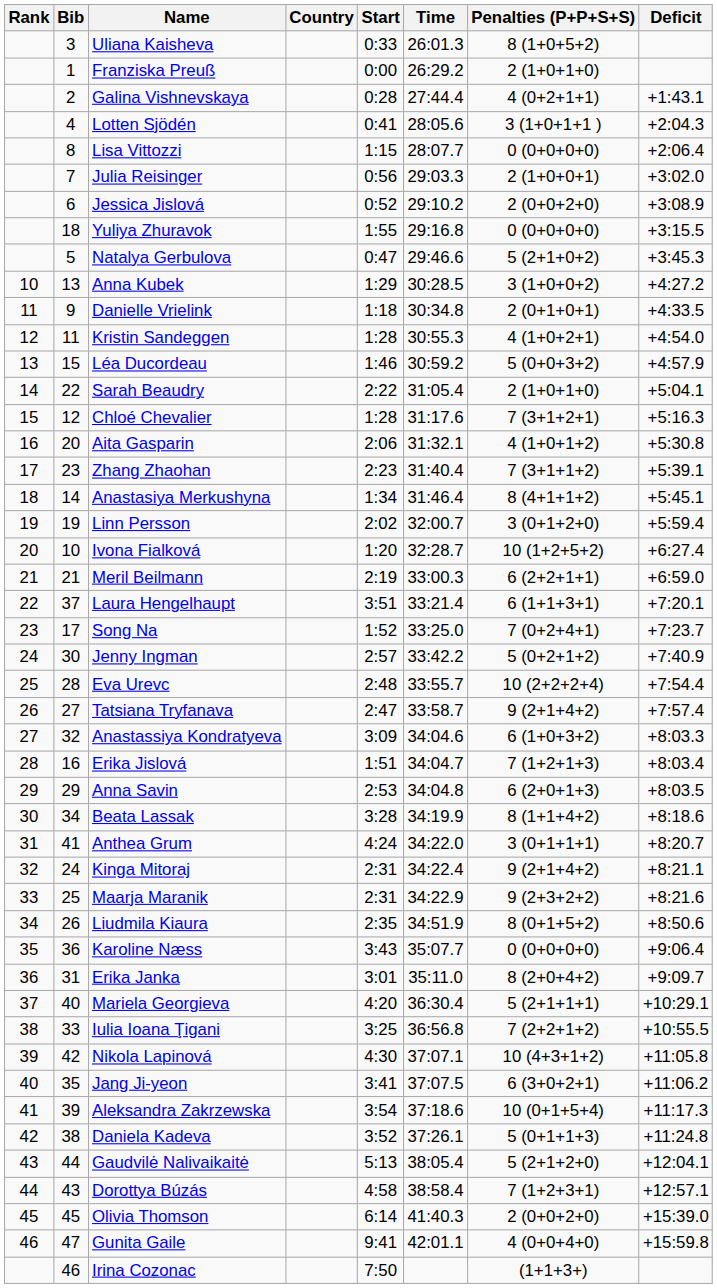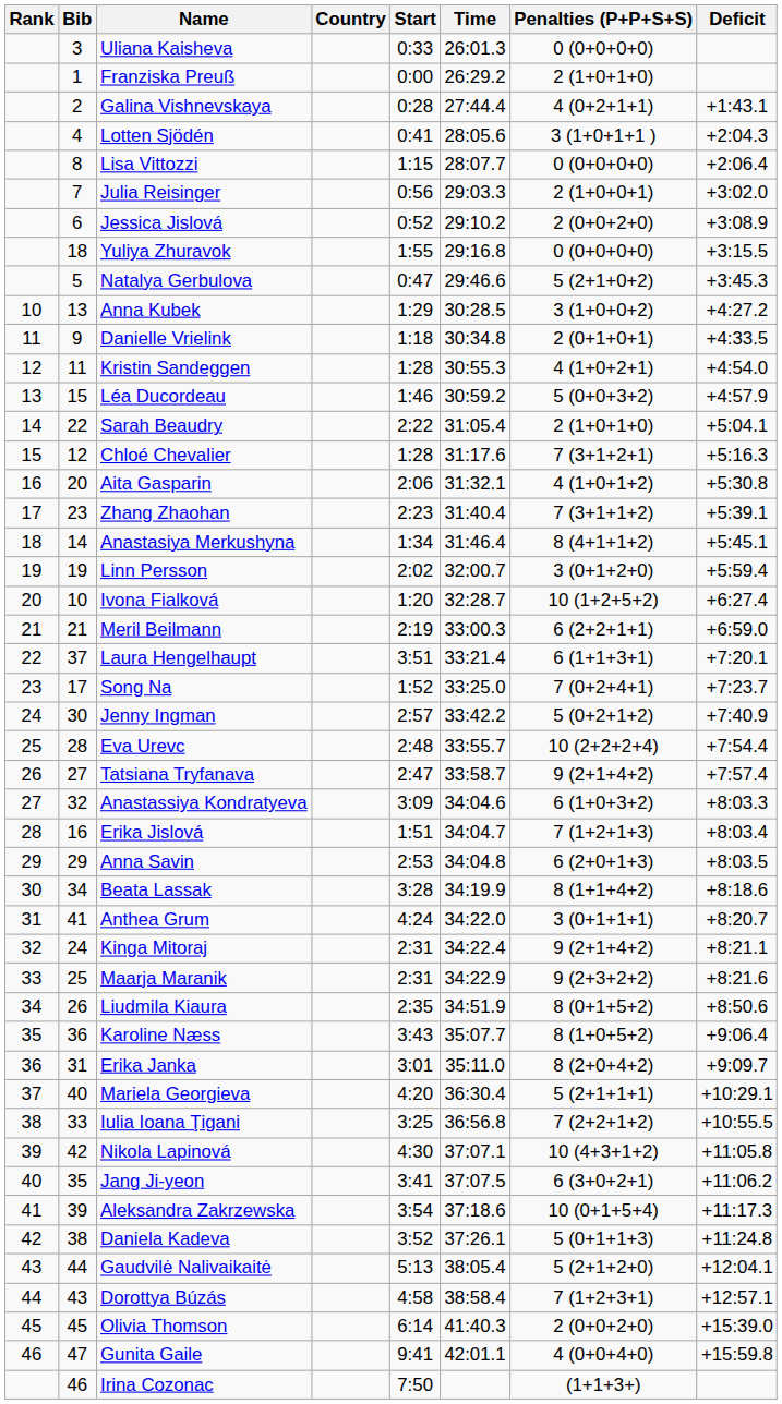Uliana Kaisheva | Penalties (P+P+S+S): 8 (1+0+5+2) -> 0 (0+0+0+0)
Karoline Næss | Penalties (P+P+S+S): 0 (0+0+0+0) -> 8 (1+0+5+2)
